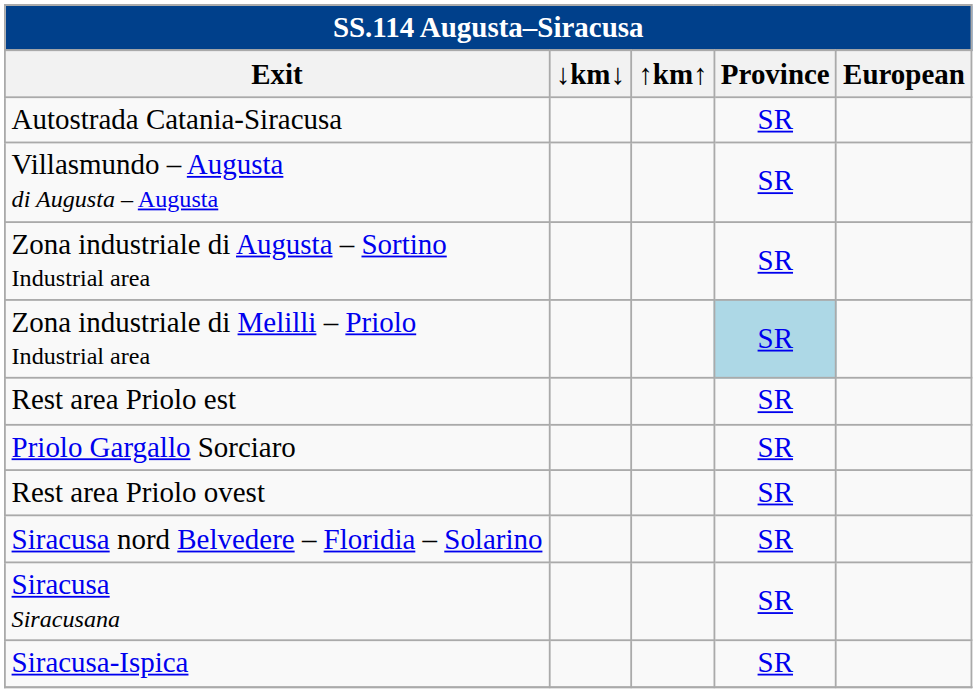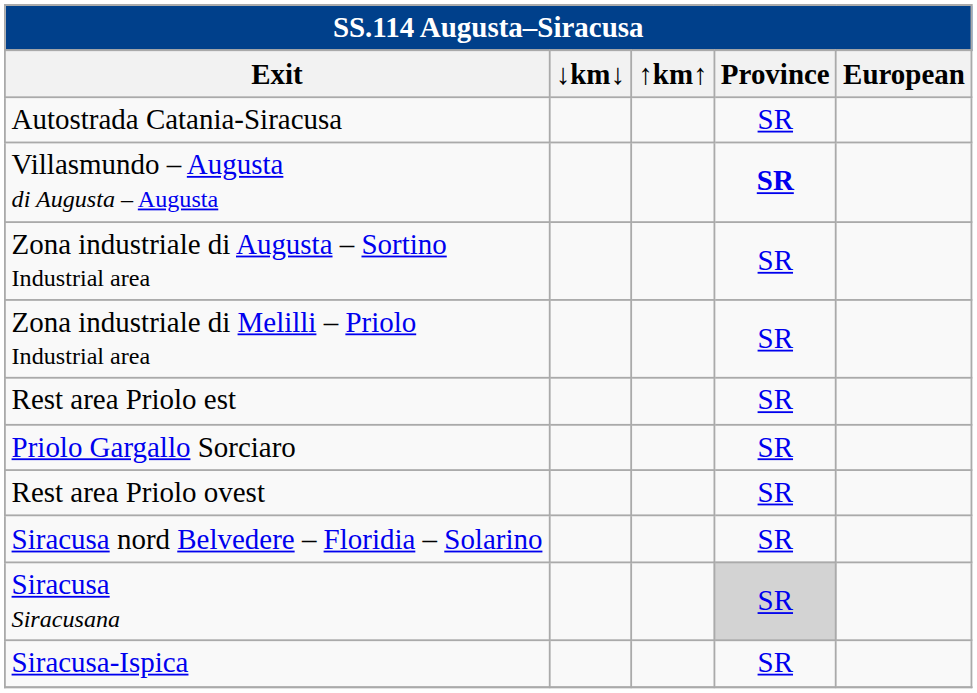Villasmundo – Augusta di Augusta – Augusta | column 4: normal -> bold
Zona industriale di Melilli – Priolo Industrial area | column 4: lightblue background -> no background
Siracusa Siracusana | column 4: no background -> lightgrey background
